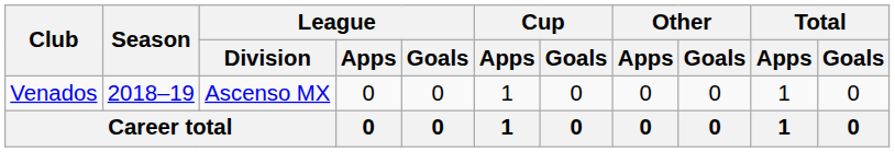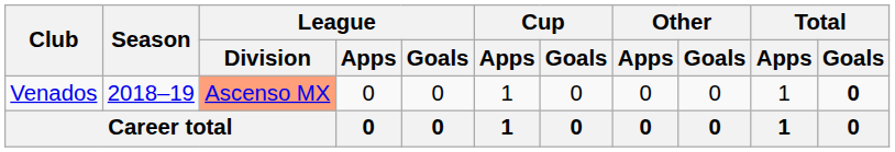Venados | League / Division: no background -> lightsalmon background
Venados | Total / Goals: normal -> bold
